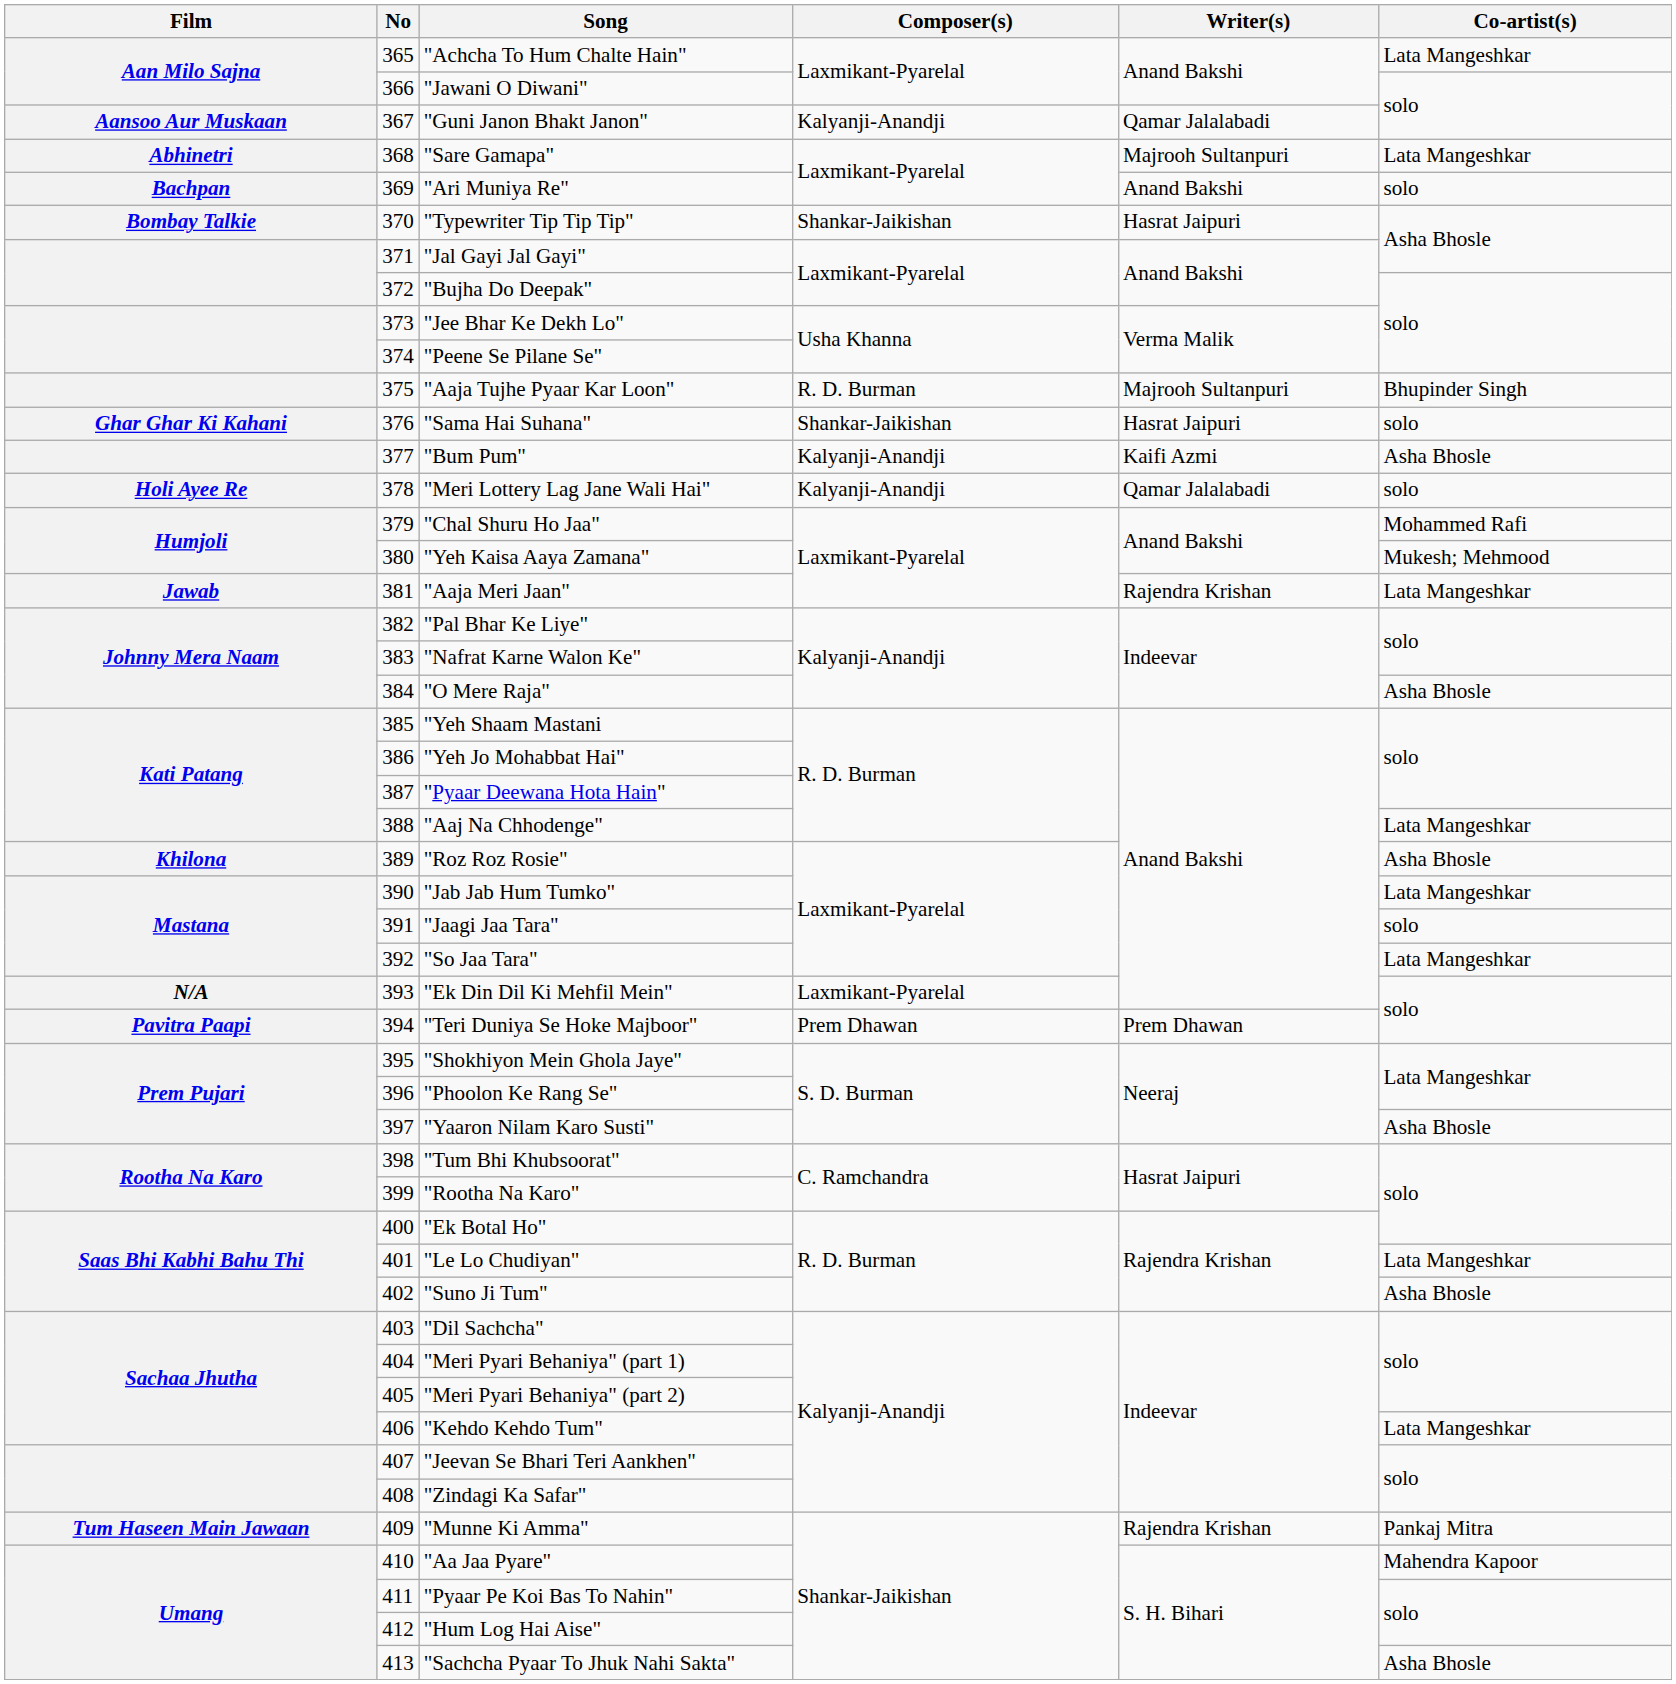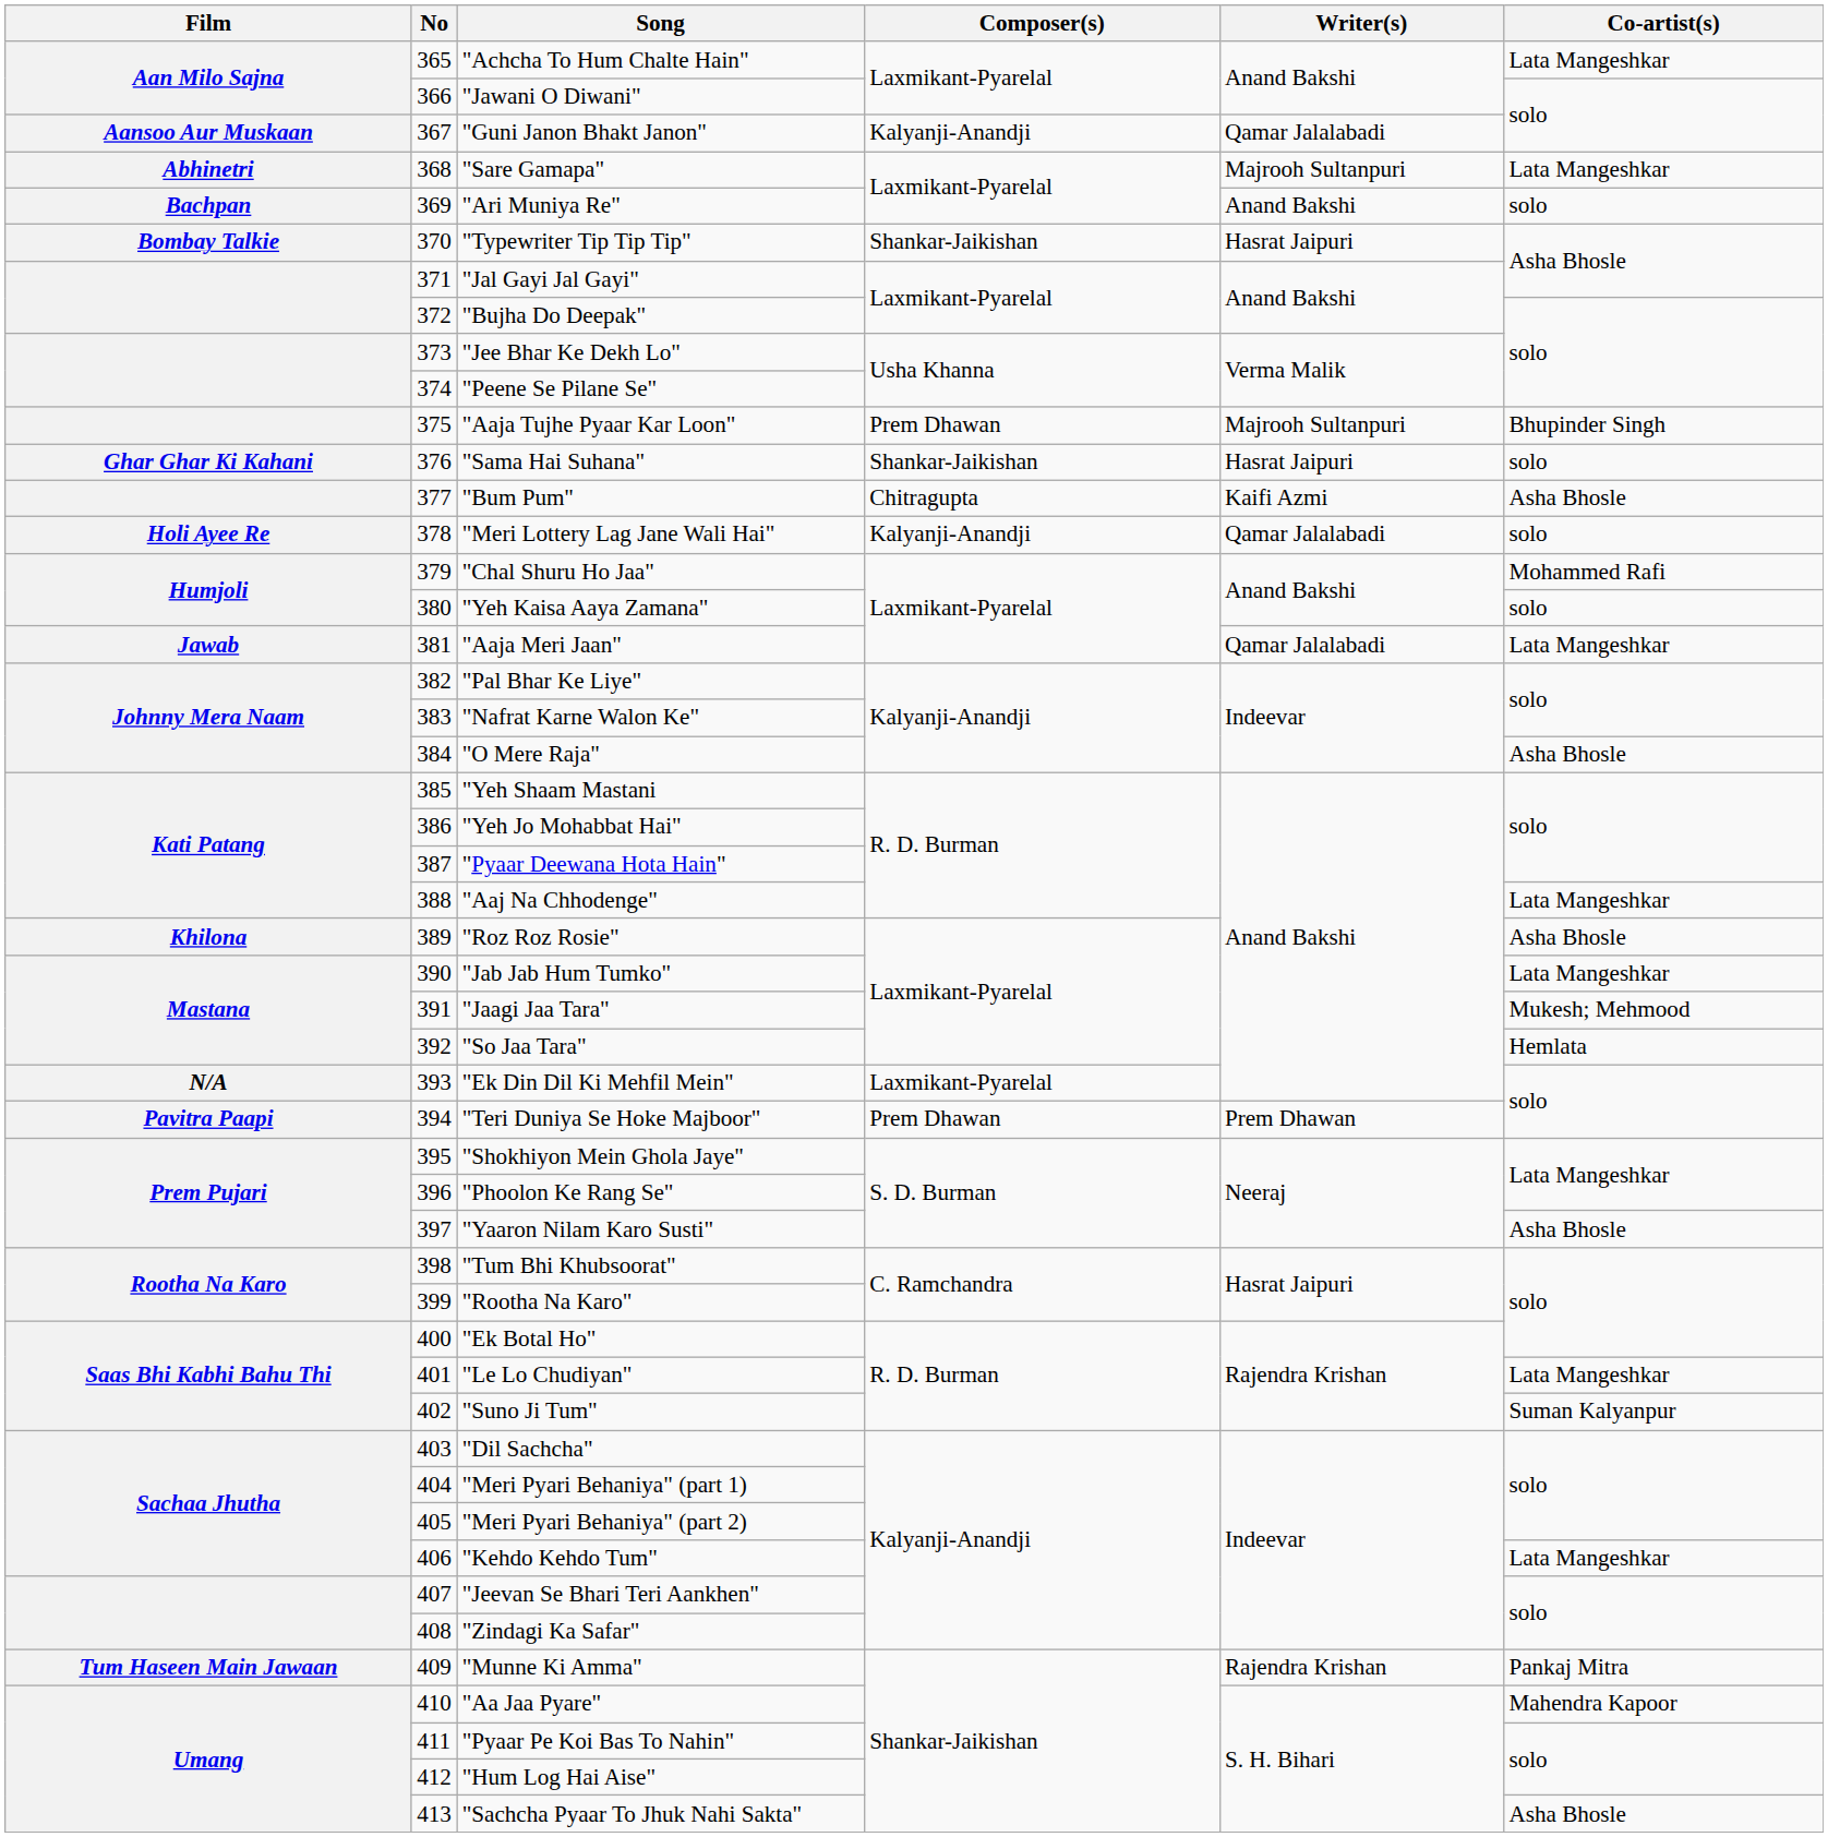"Aaja Tujhe Pyaar Kar Loon" | Composer(s): R. D. Burman -> Prem Dhawan
"Bum Pum" | Composer(s): Kalyanji-Anandji -> Chitragupta
"Yeh Kaisa Aaya Zamana" | Co-artist(s): Mukesh; Mehmood -> solo
"Aaja Meri Jaan" | Writer(s): Rajendra Krishan -> Qamar Jalalabadi
"Jaagi Jaa Tara" | Co-artist(s): solo -> Mukesh; Mehmood
"So Jaa Tara" | Co-artist(s): Lata Mangeshkar -> Hemlata
"Suno Ji Tum" | Co-artist(s): Asha Bhosle -> Suman Kalyanpur
